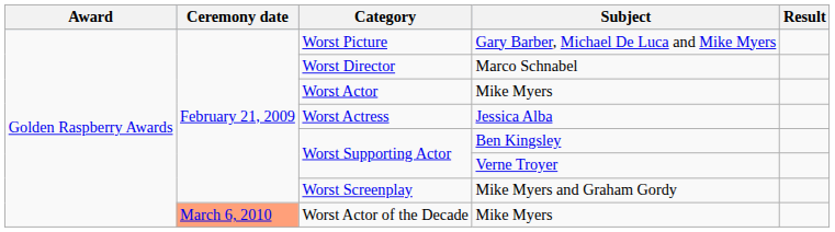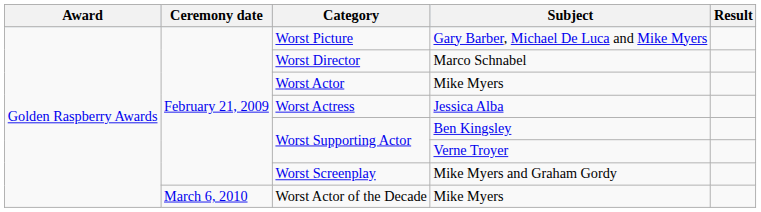Worst Actor of the Decade | Ceremony date: lightsalmon background -> no background
